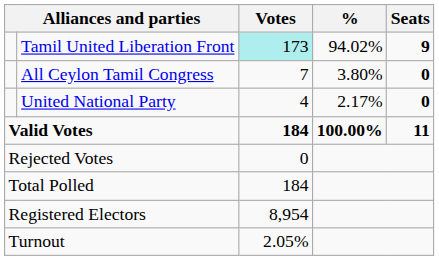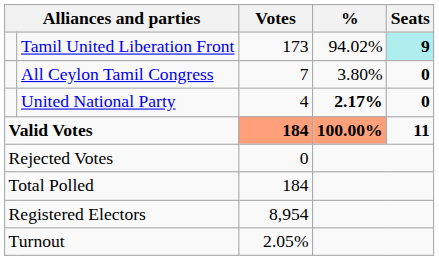Tamil United Liberation Front | Votes: paleturquoise background -> no background
Tamil United Liberation Front | Seats: no background -> paleturquoise background
United National Party | %: normal -> bold
Valid Votes | Votes: no background -> lightsalmon background
Valid Votes | %: no background -> lightsalmon background
